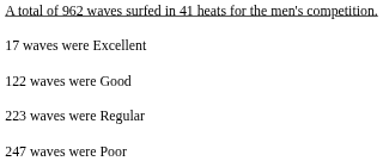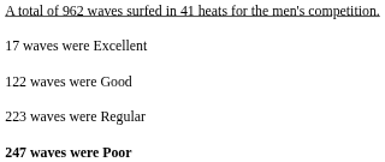row 5 | column 1: normal -> bold
